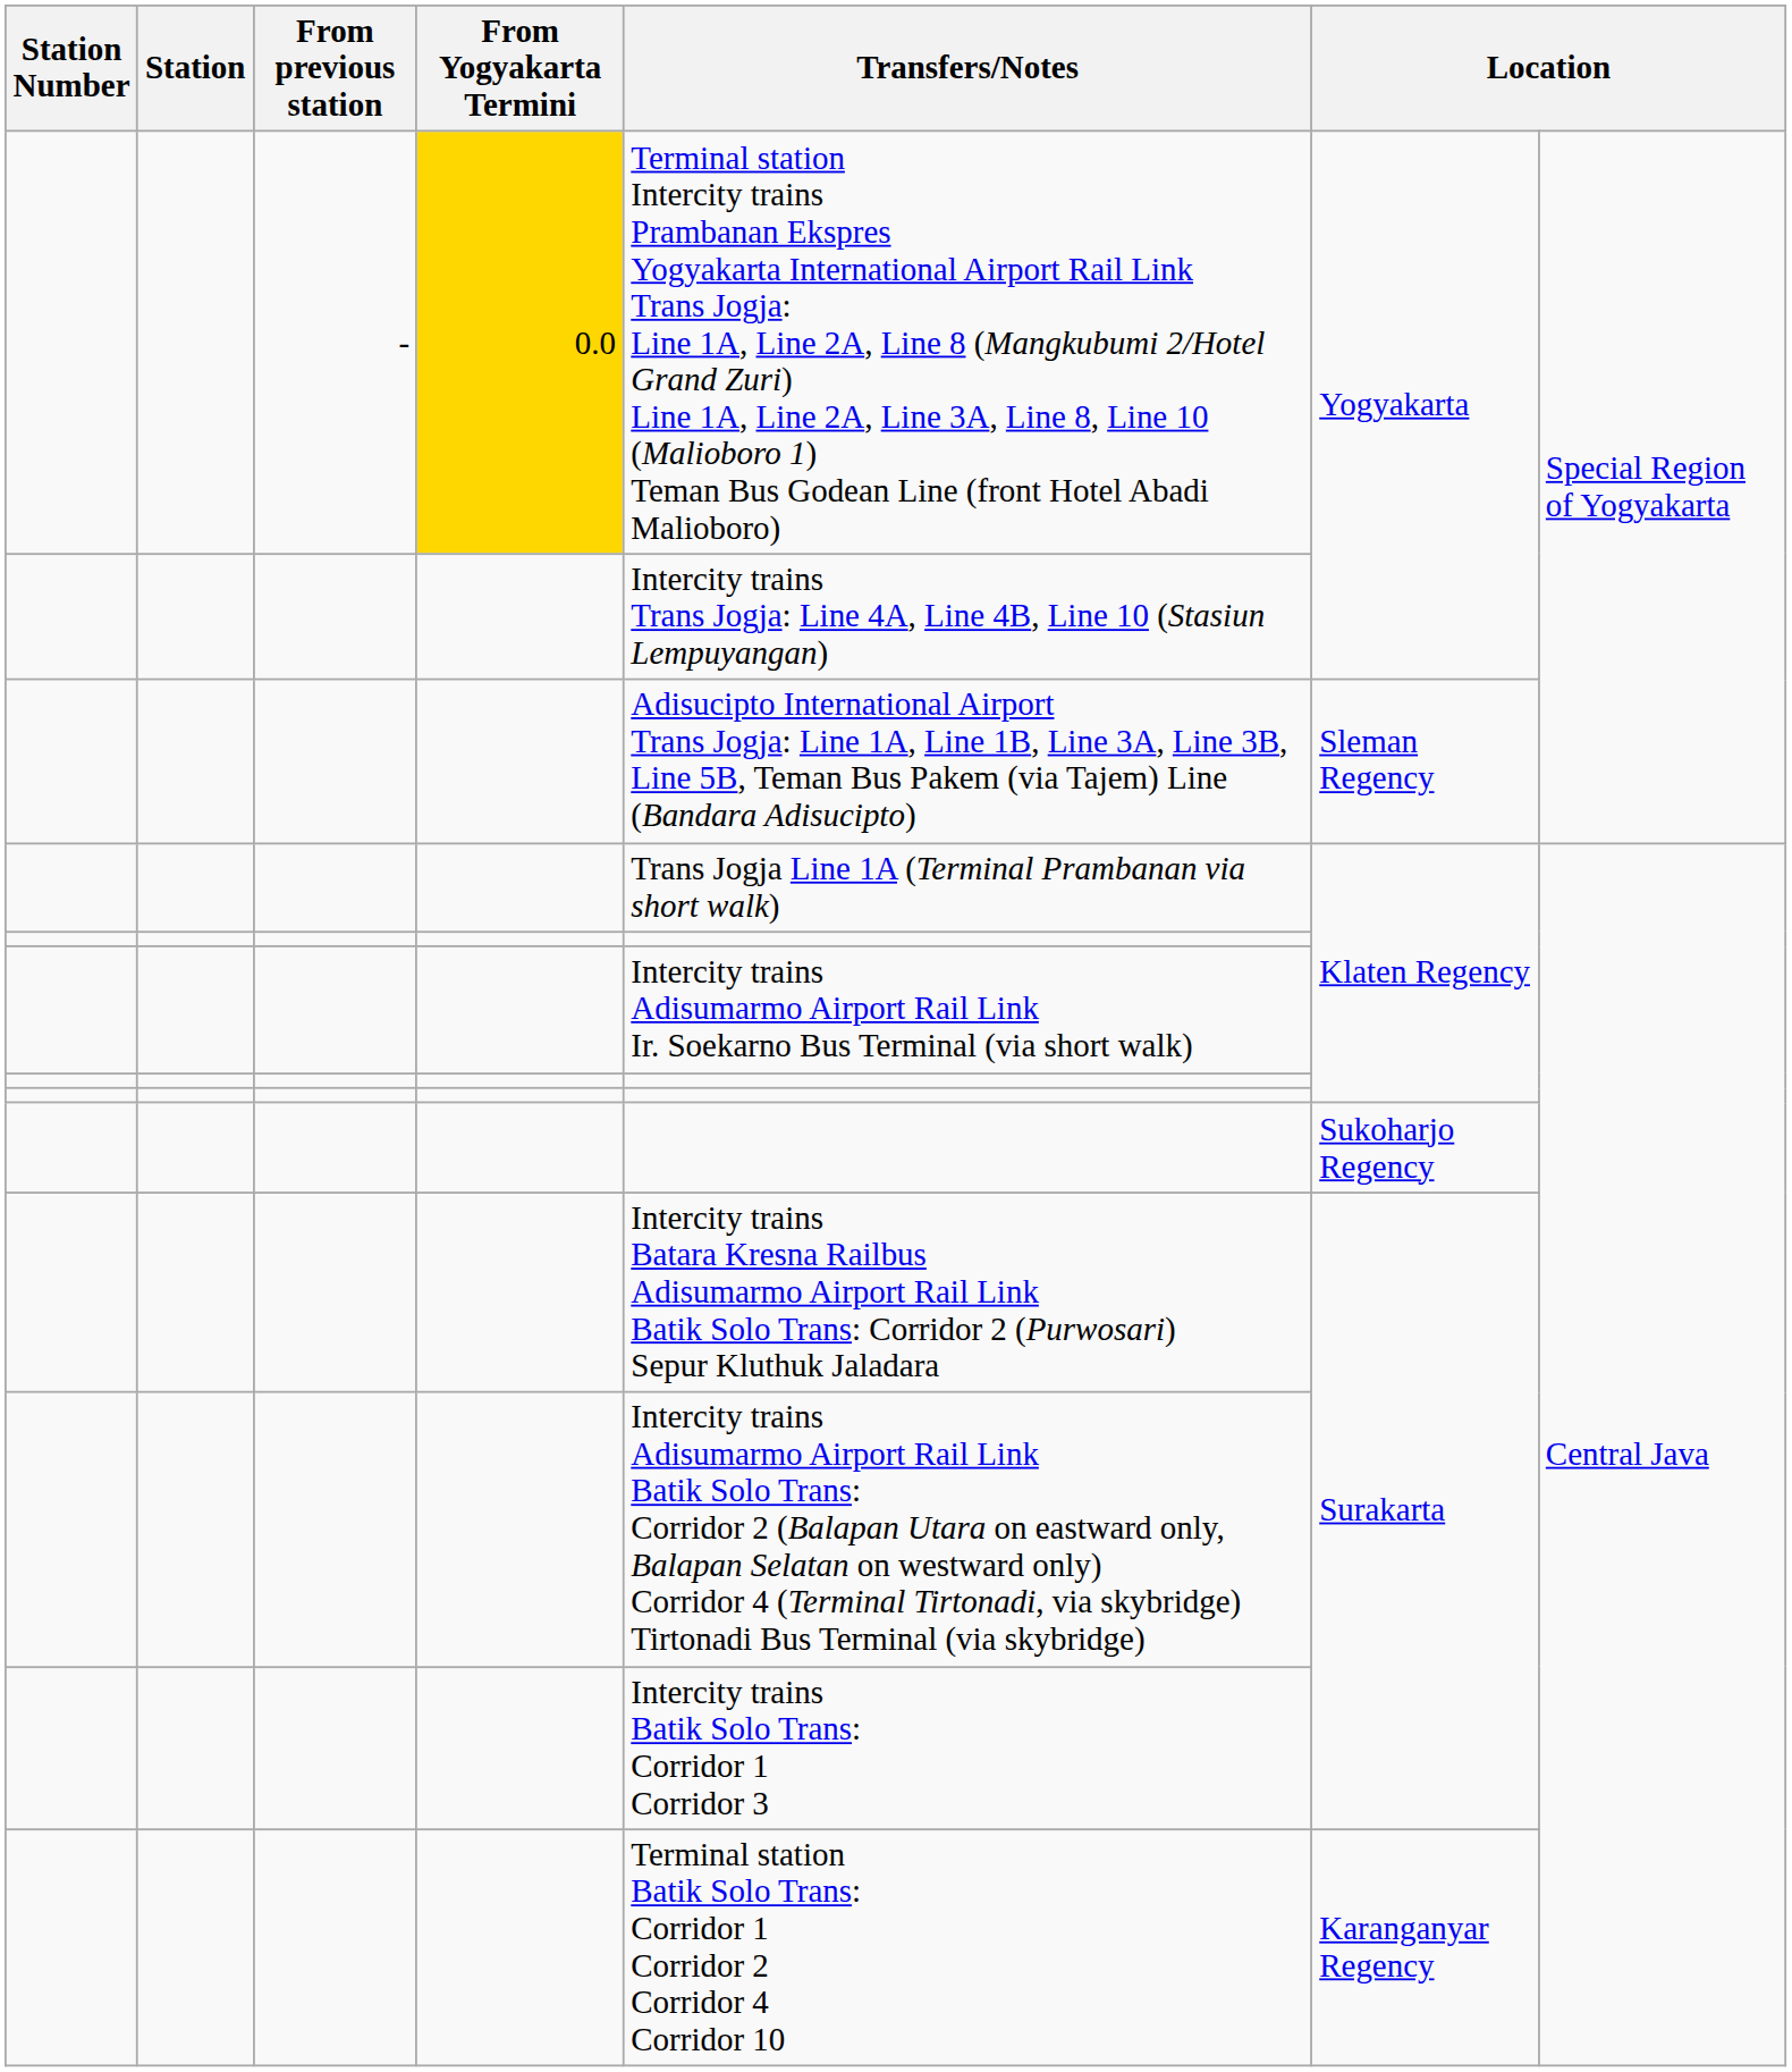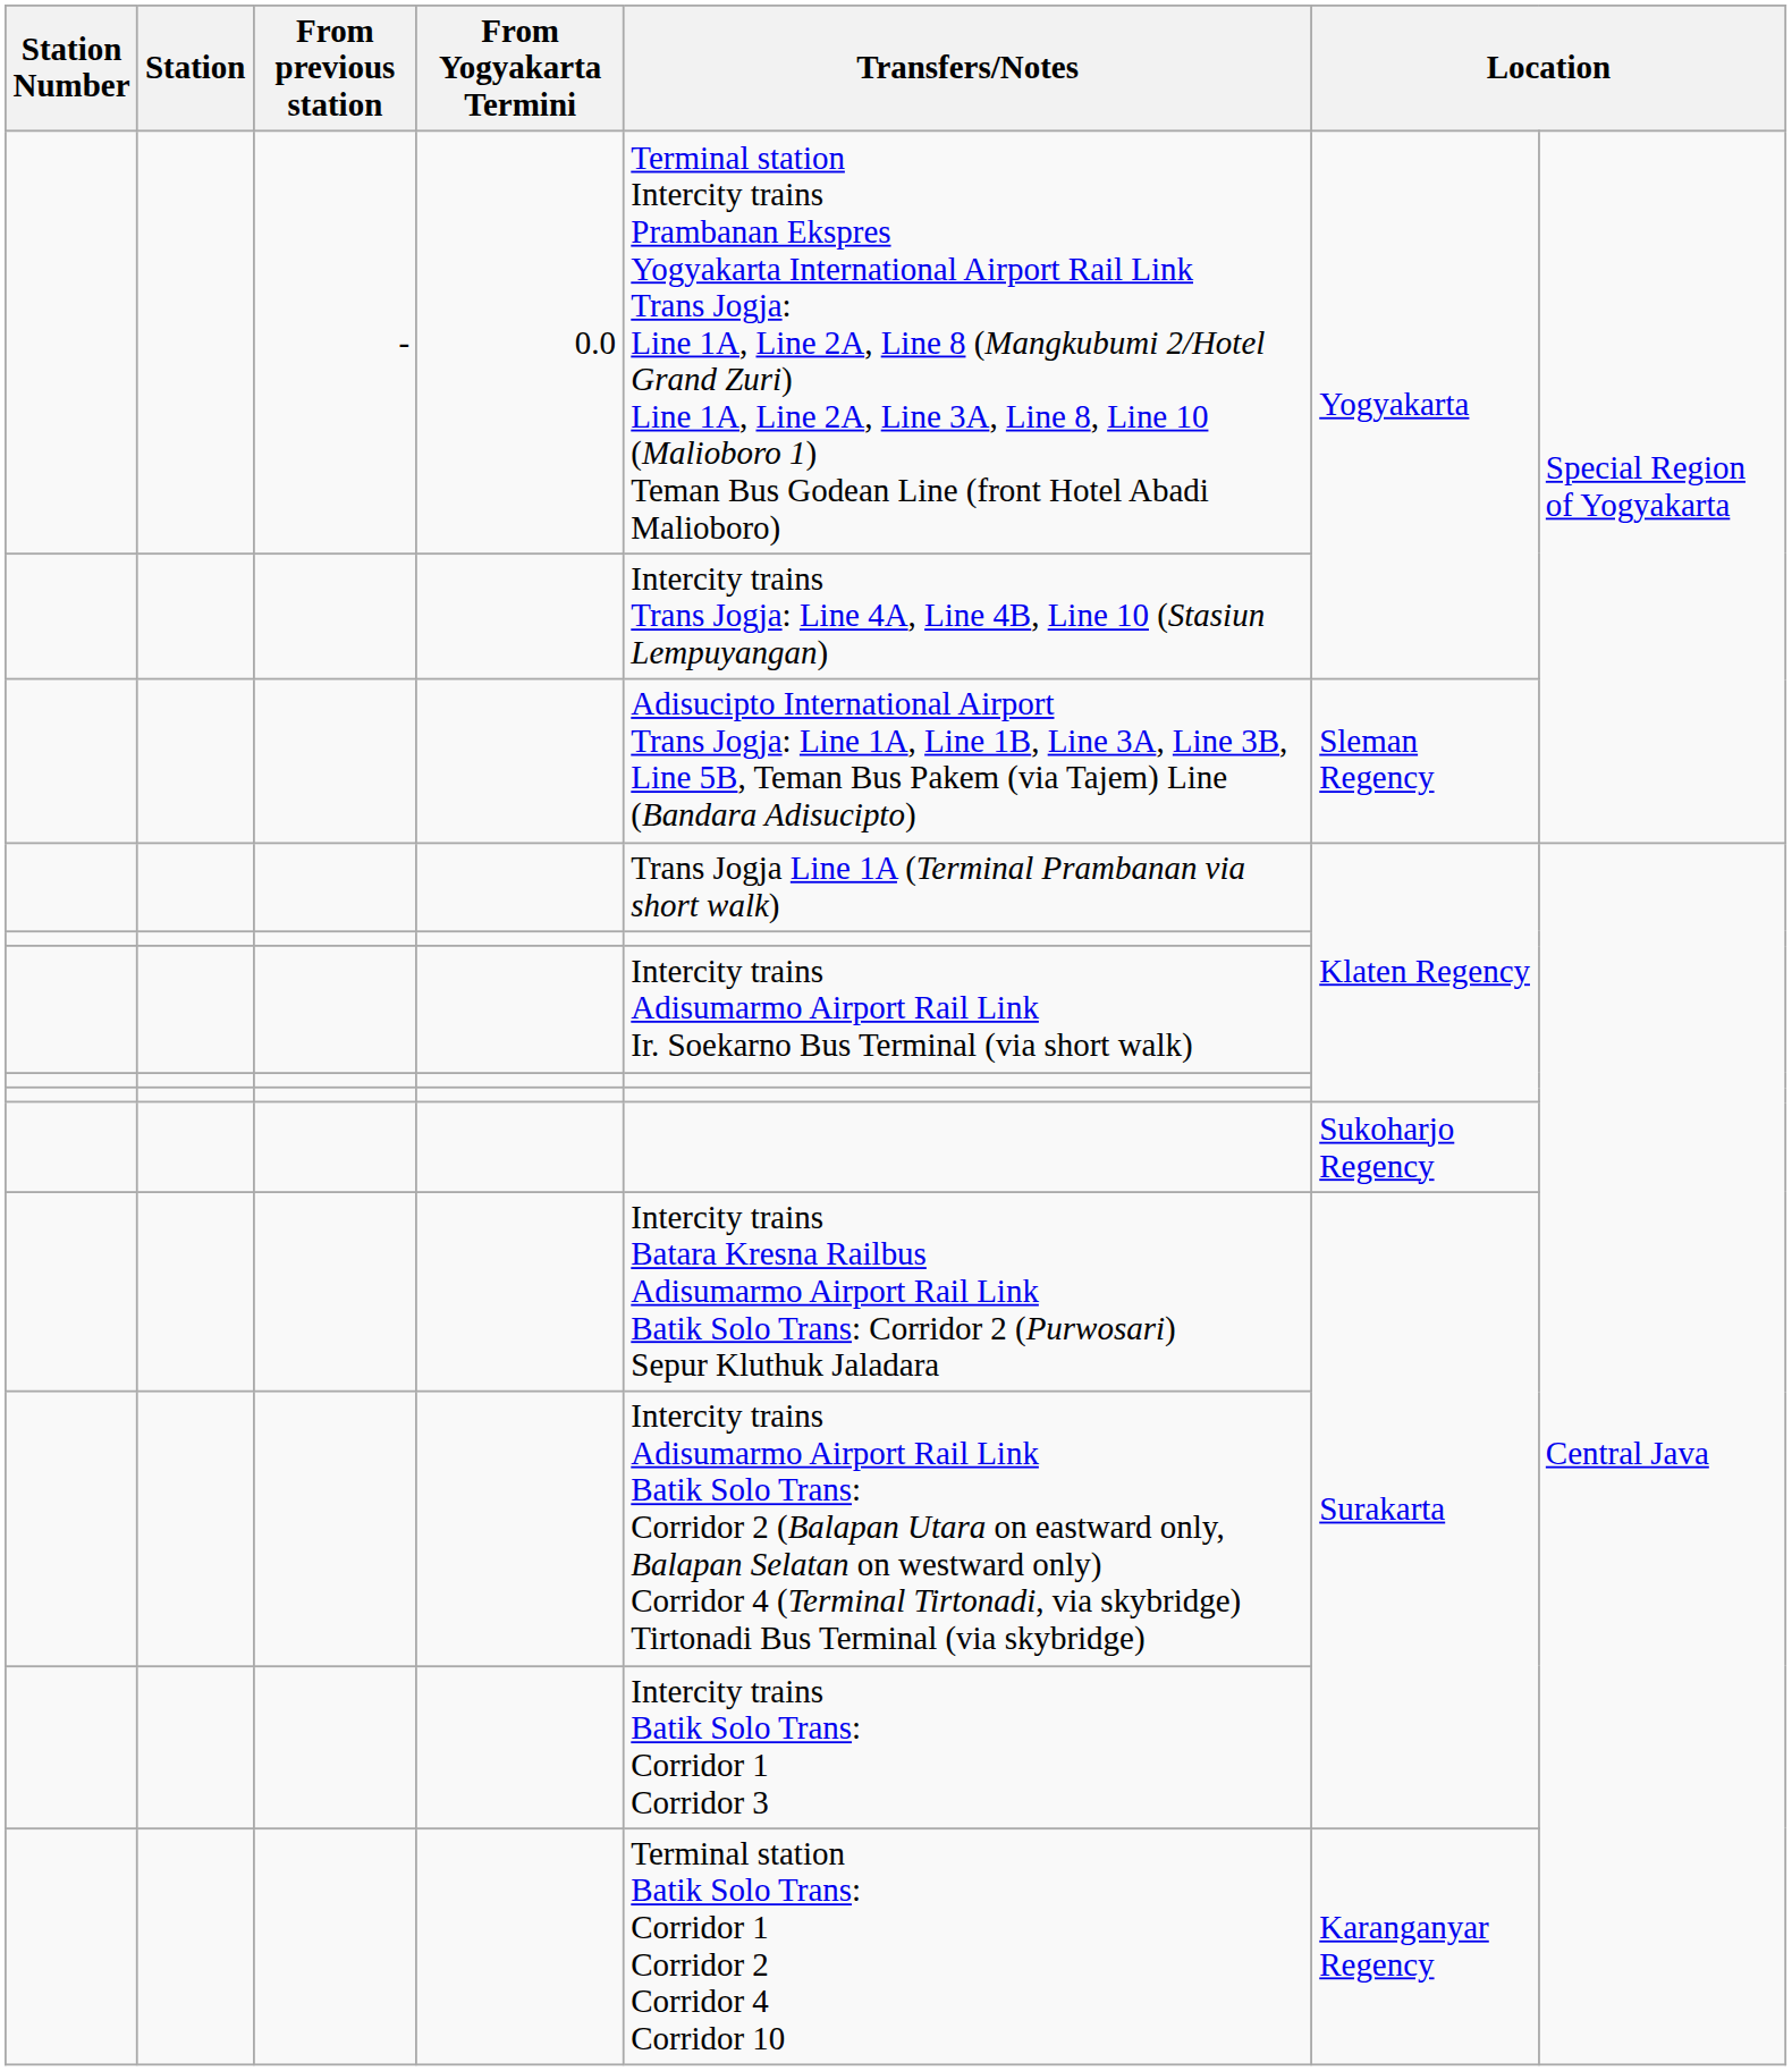- | From Yogyakarta Termini: gold background -> no background
